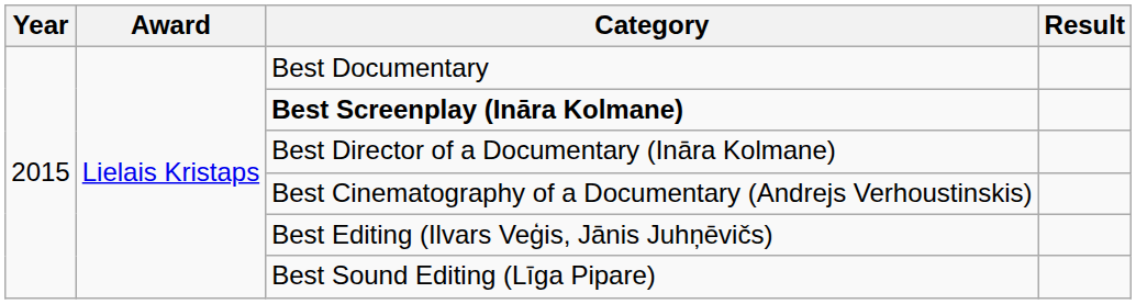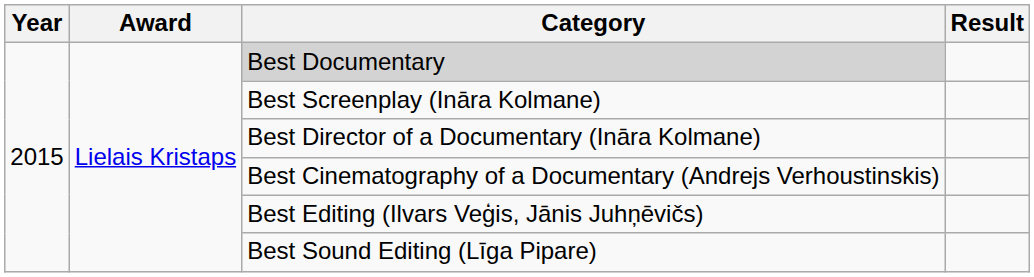Best Documentary | Category: no background -> lightgrey background
Best Screenplay (Ināra Kolmane) | Category: bold -> normal
